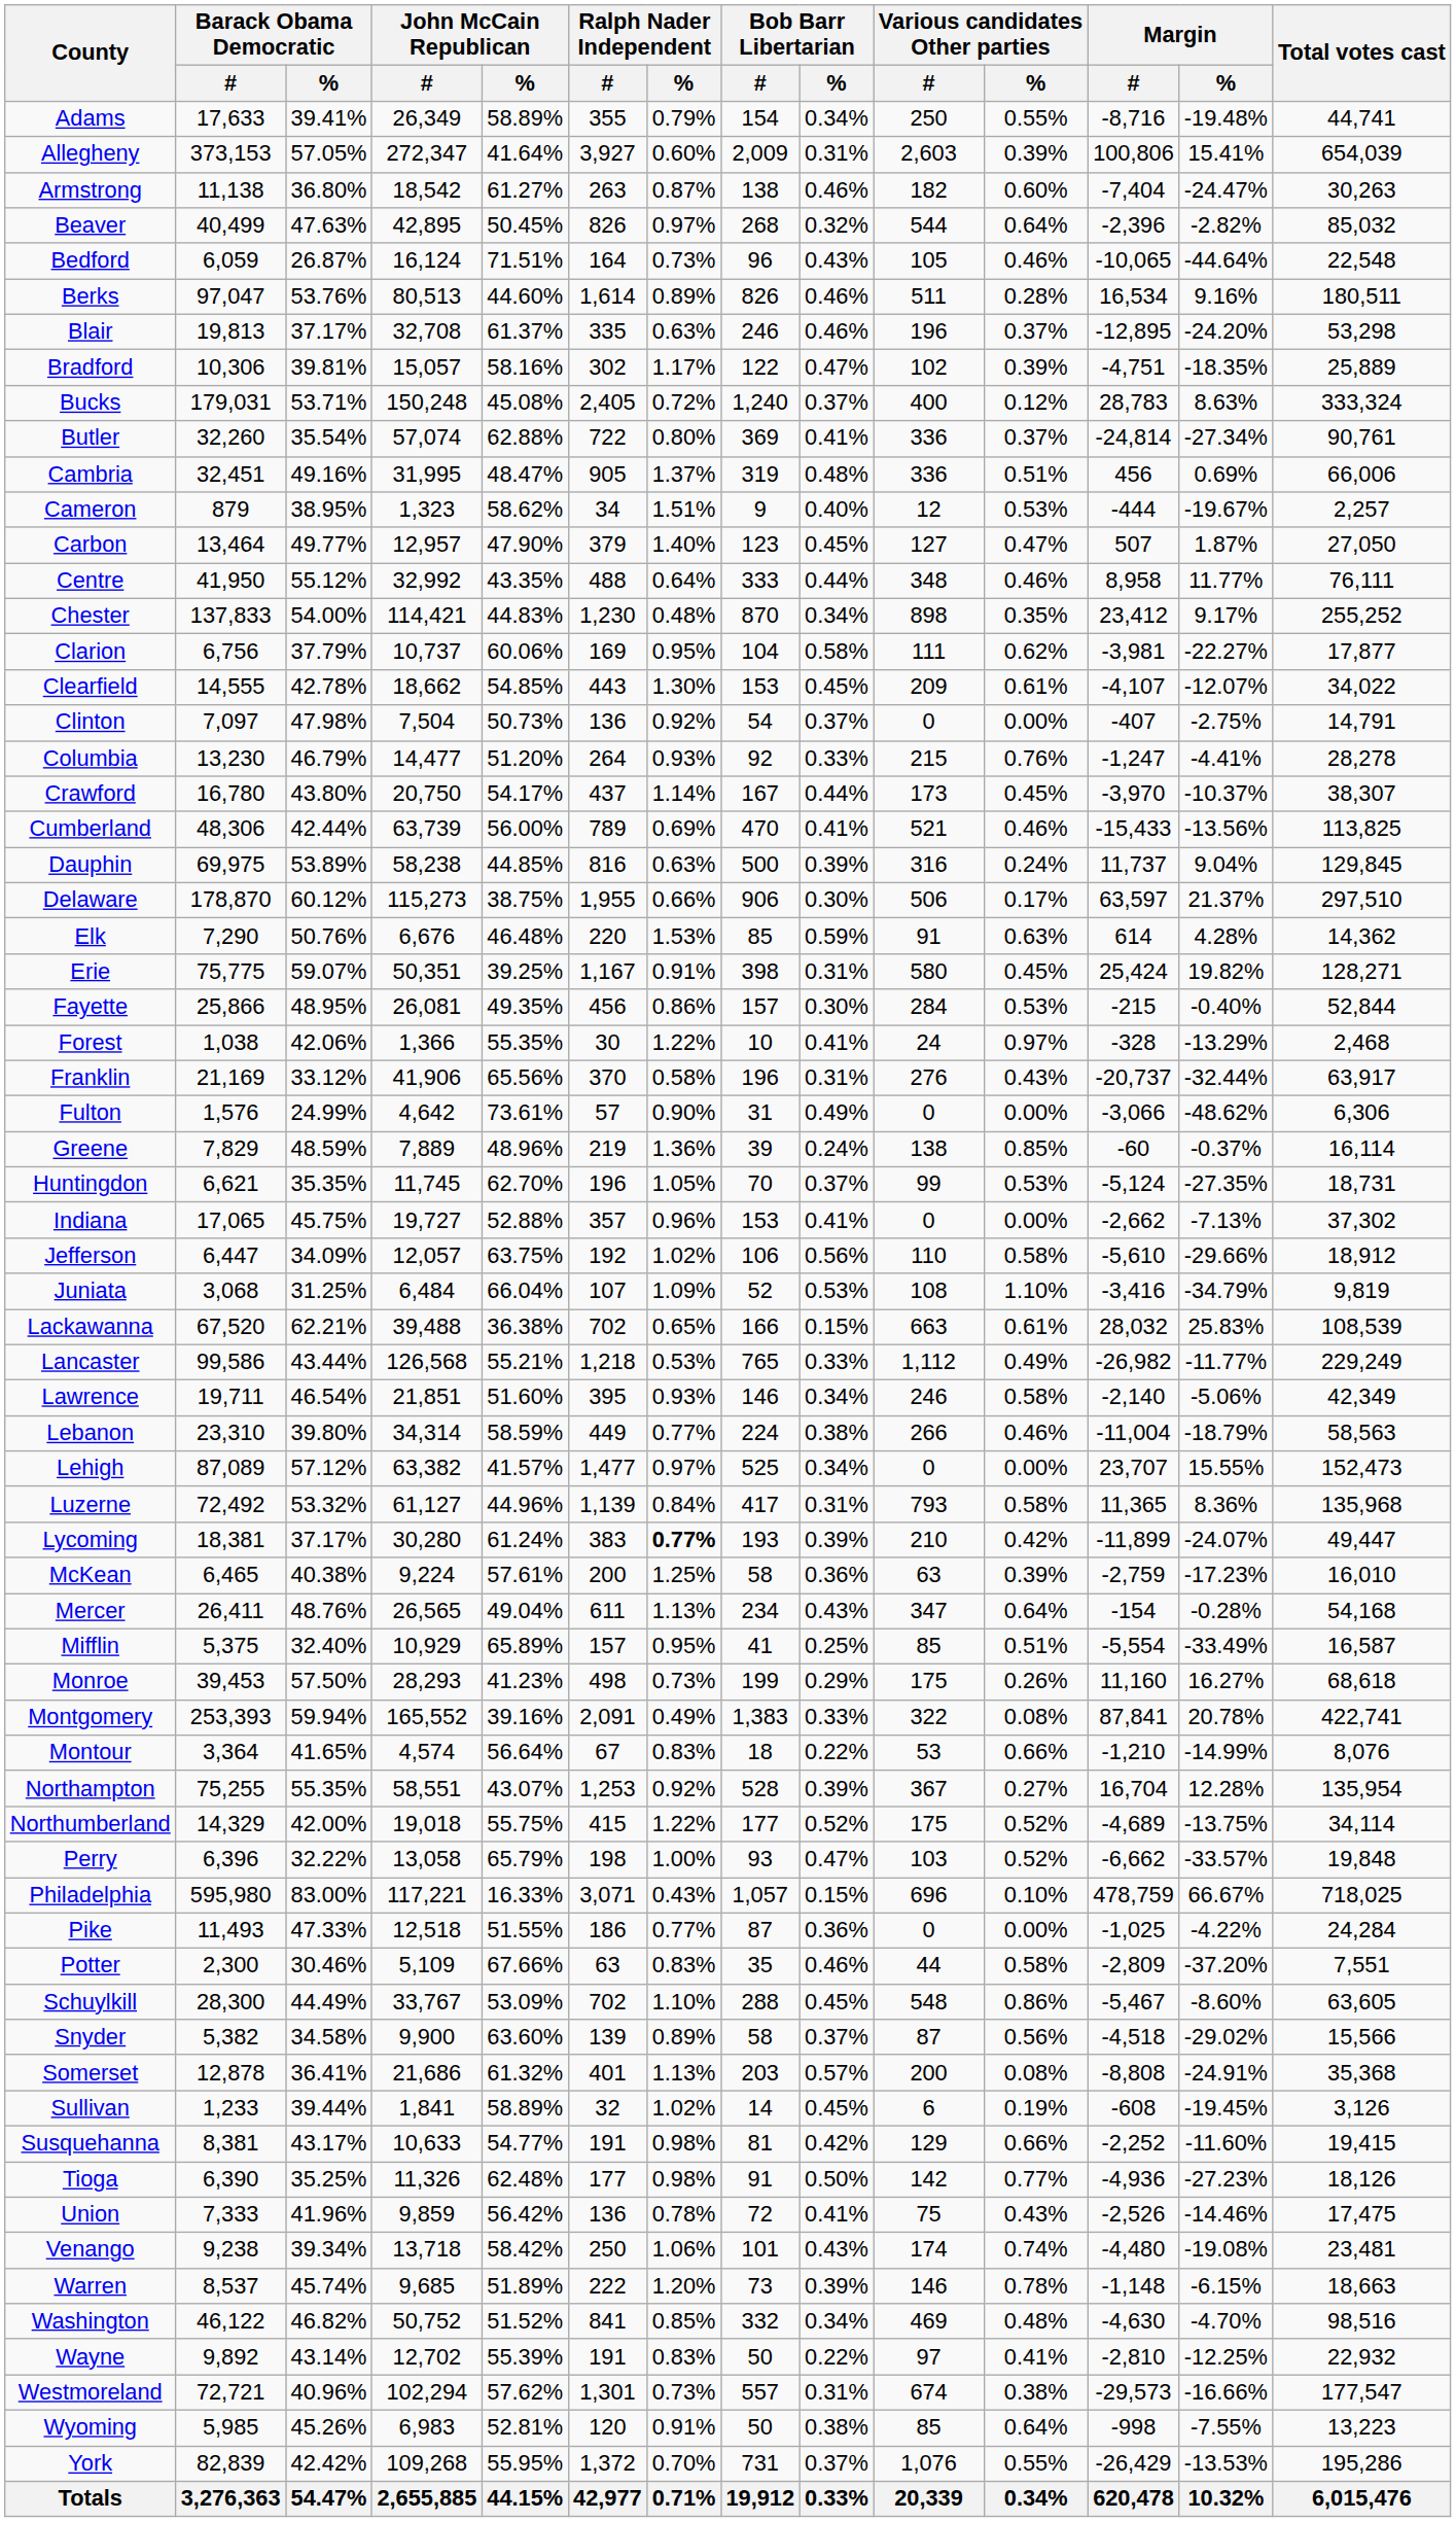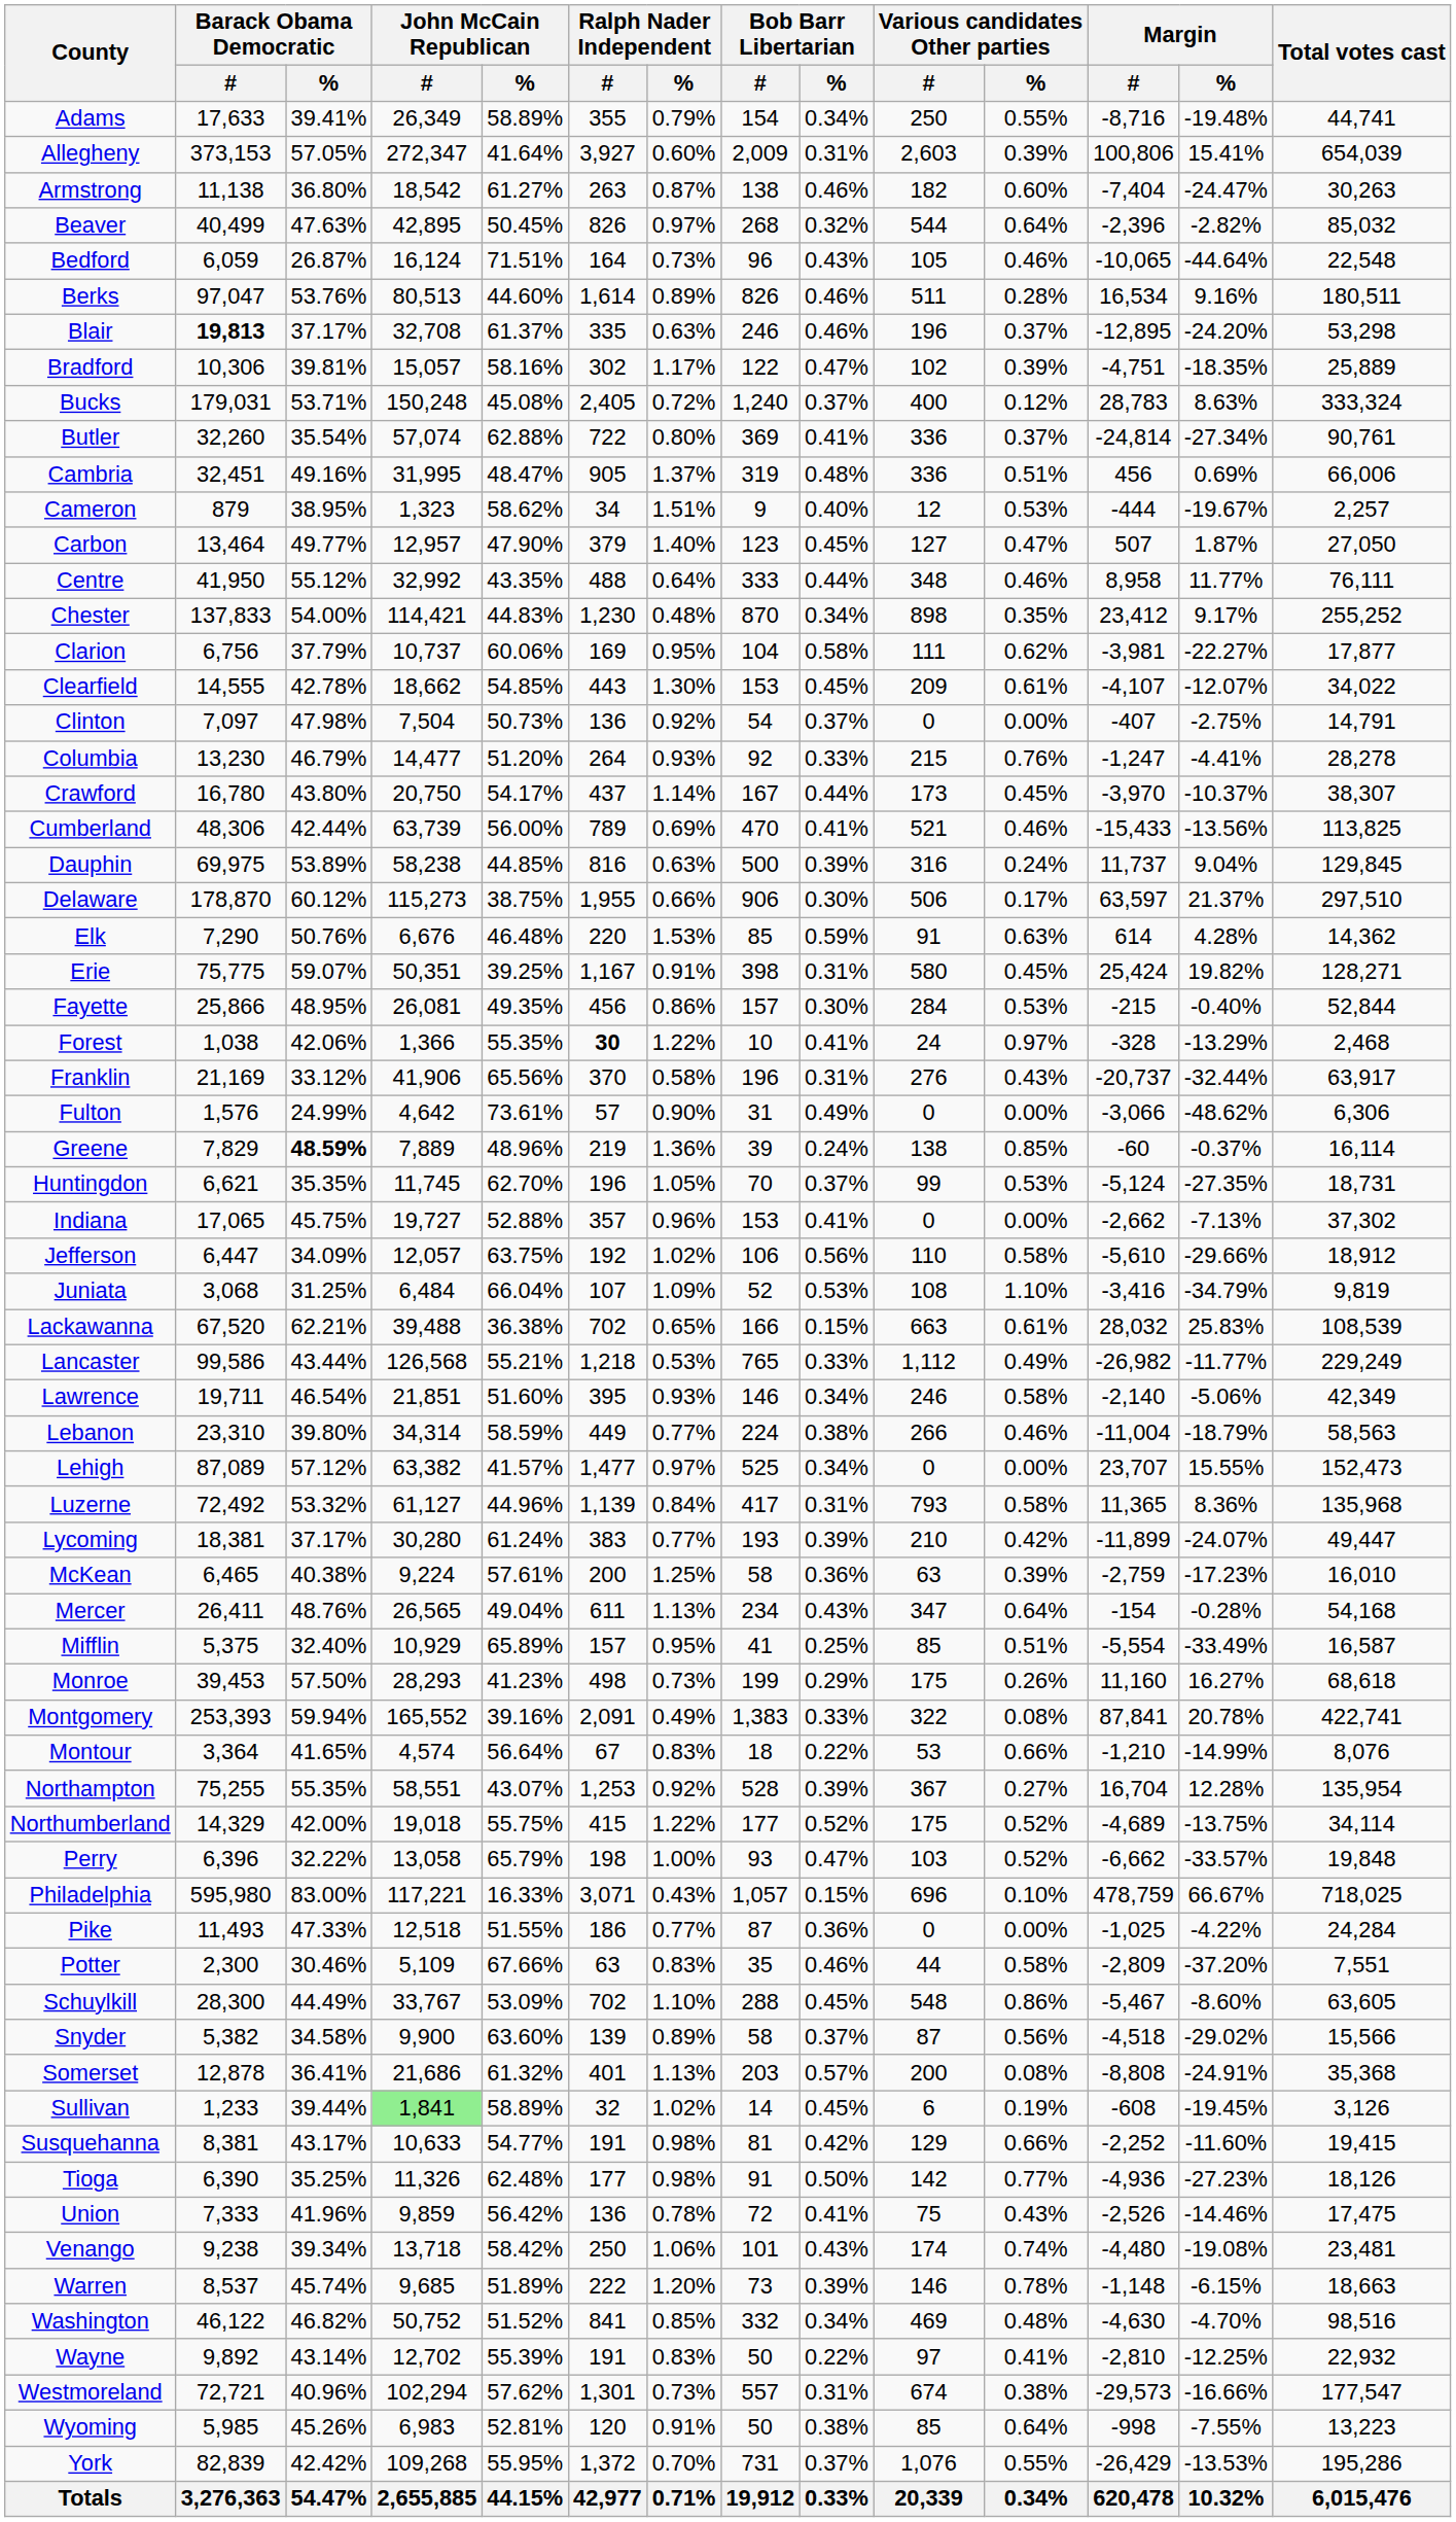Blair | Barack Obama Democratic / #: normal -> bold
Forest | Ralph Nader Independent / #: normal -> bold
Greene | Barack Obama Democratic / %: normal -> bold
Lycoming | Ralph Nader Independent / %: bold -> normal
Sullivan | John McCain Republican / #: no background -> lightgreen background
